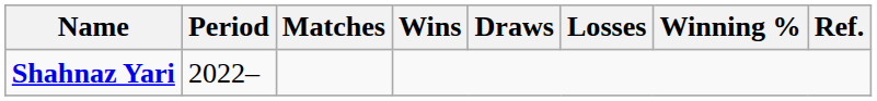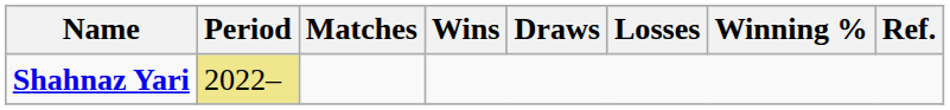Shahnaz Yari | Period: no background -> khaki background
